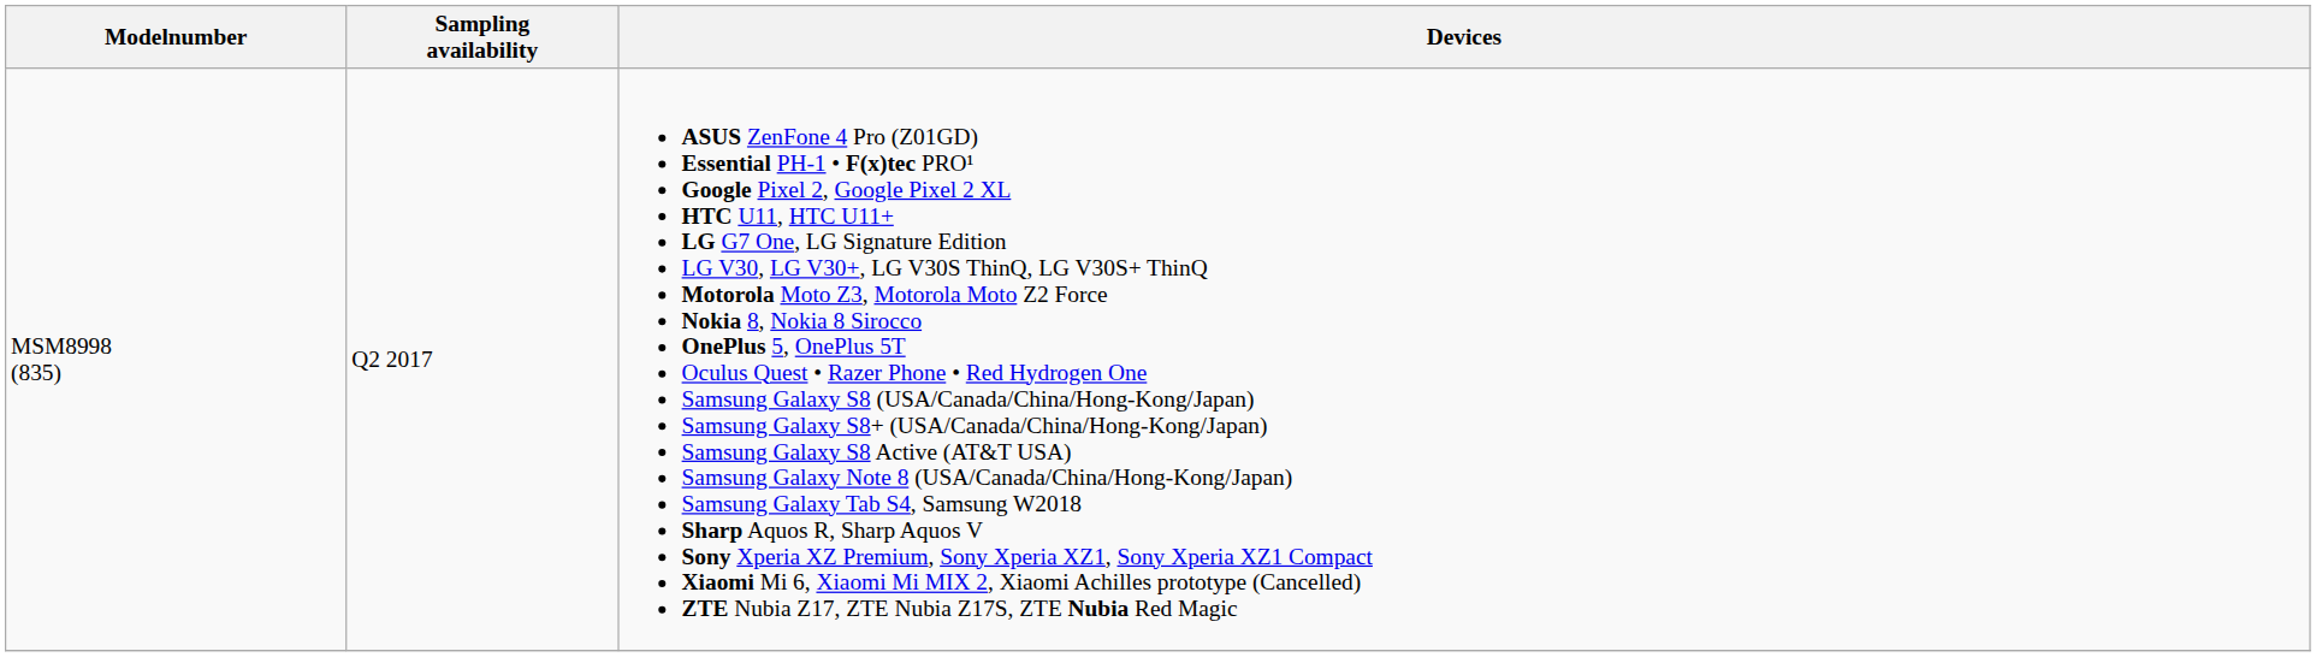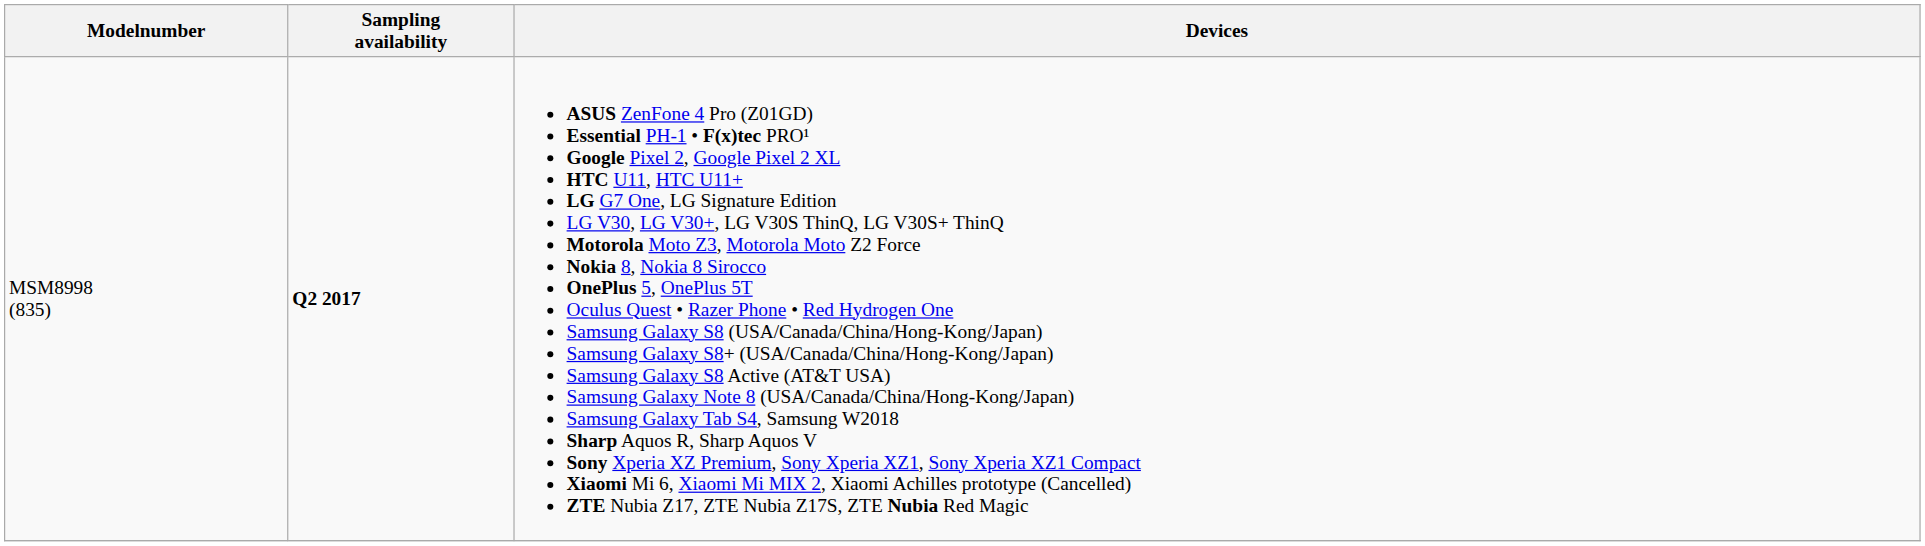MSM8998 (835) | Sampling availability: normal -> bold
